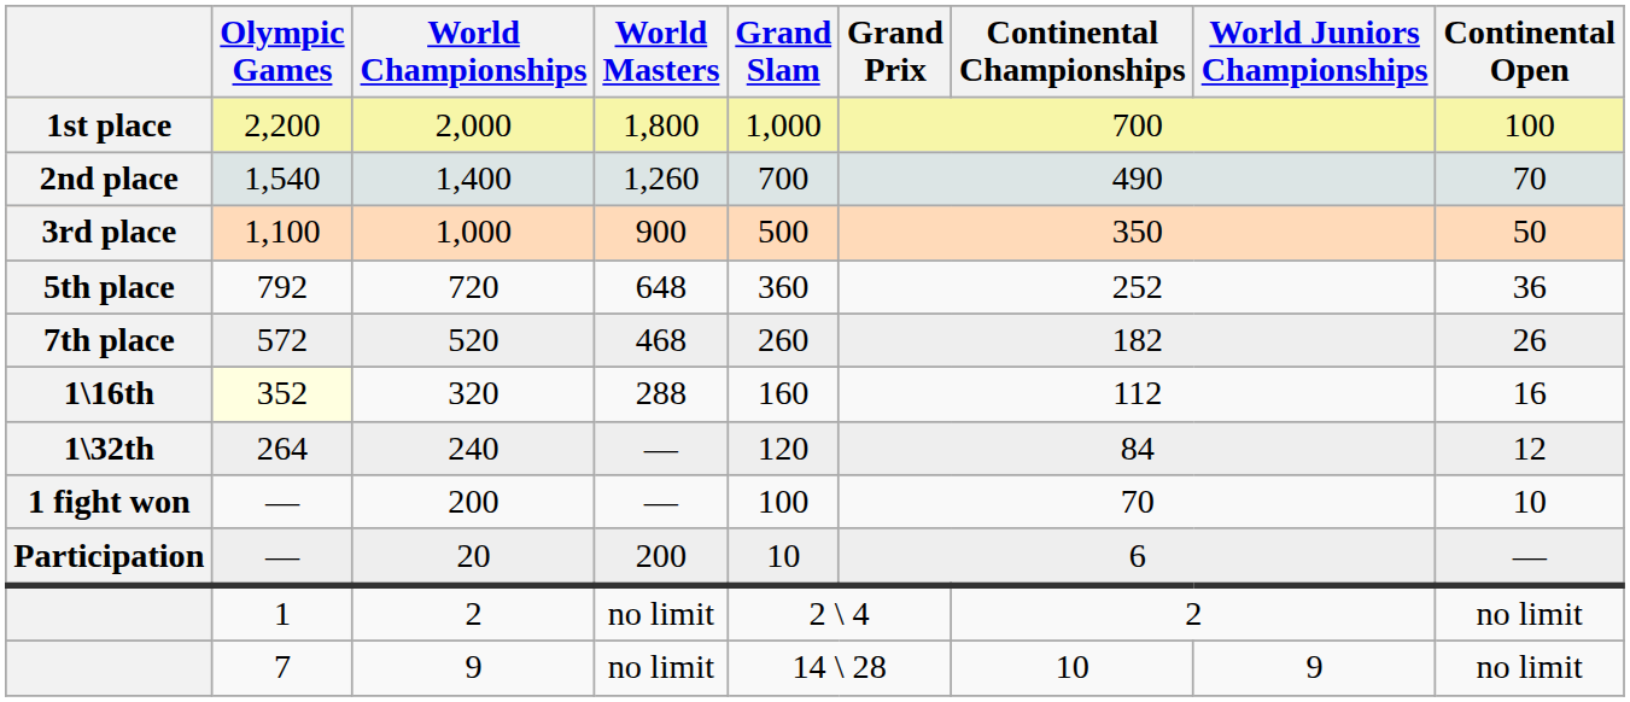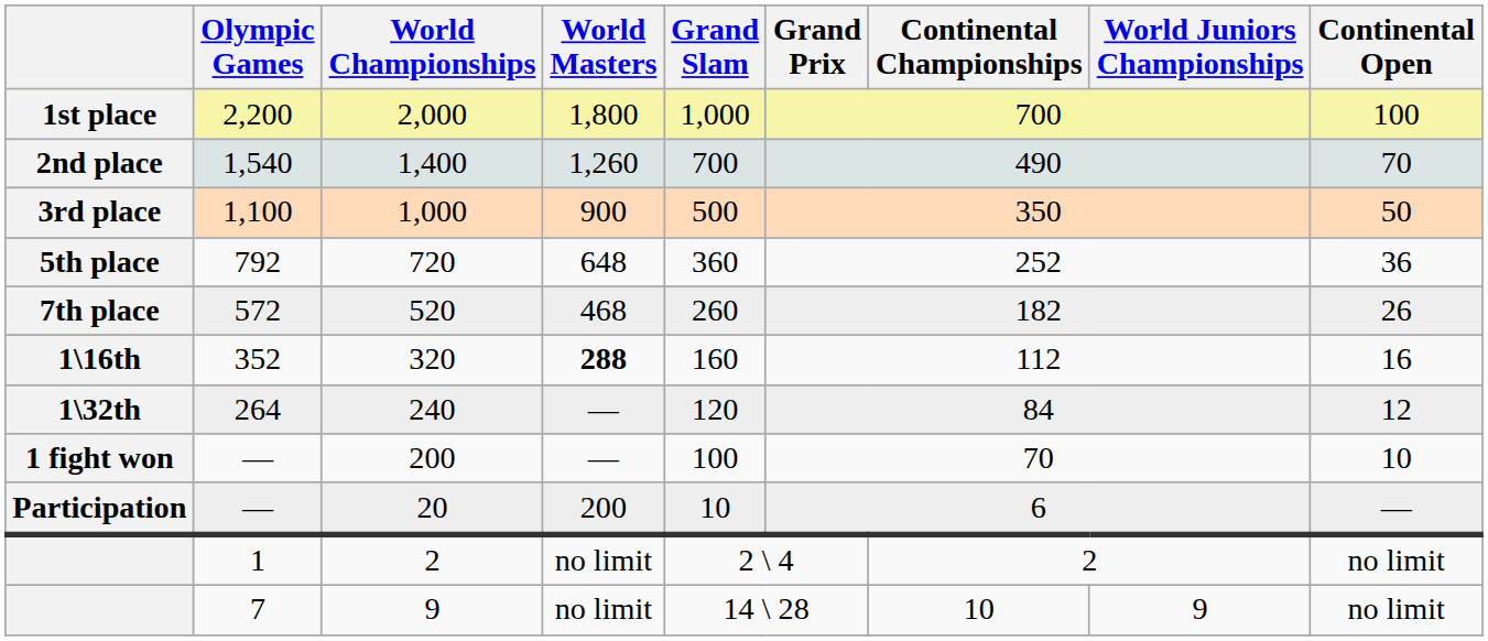1\16th | Olympic Games: lightyellow background -> no background
1\16th | World Masters: normal -> bold
